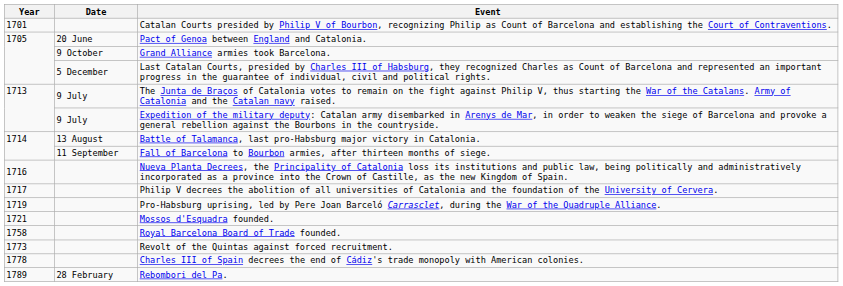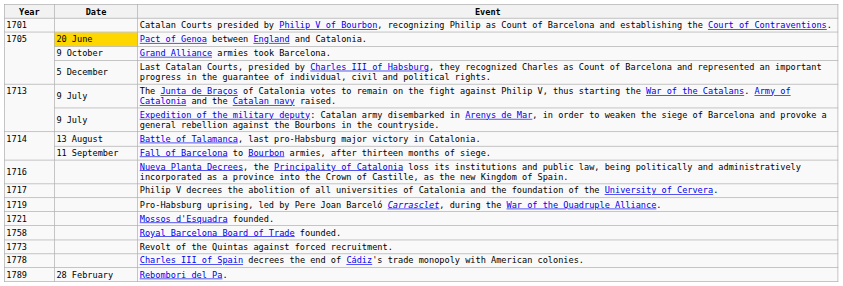Pact of Genoa between England and Catalonia. | Date: no background -> gold background
